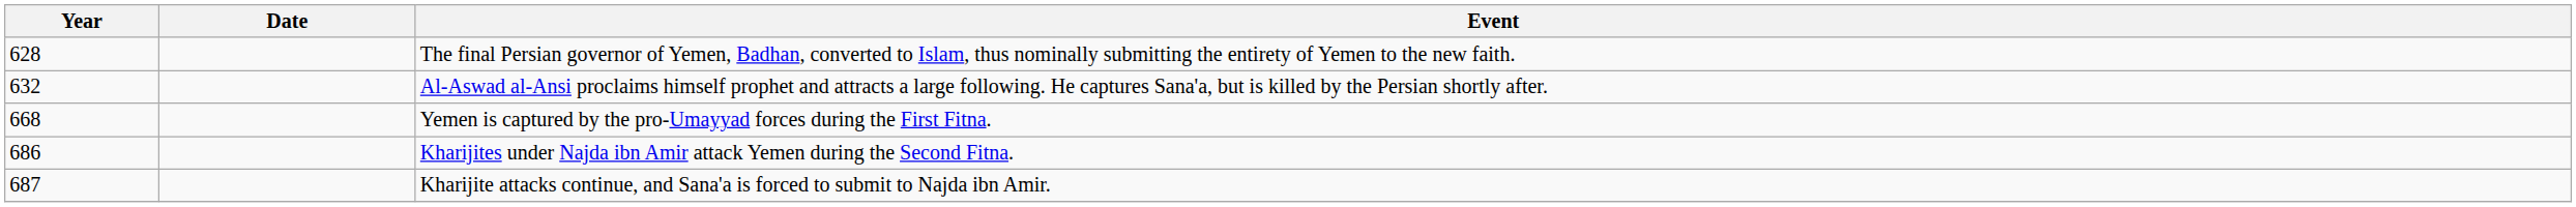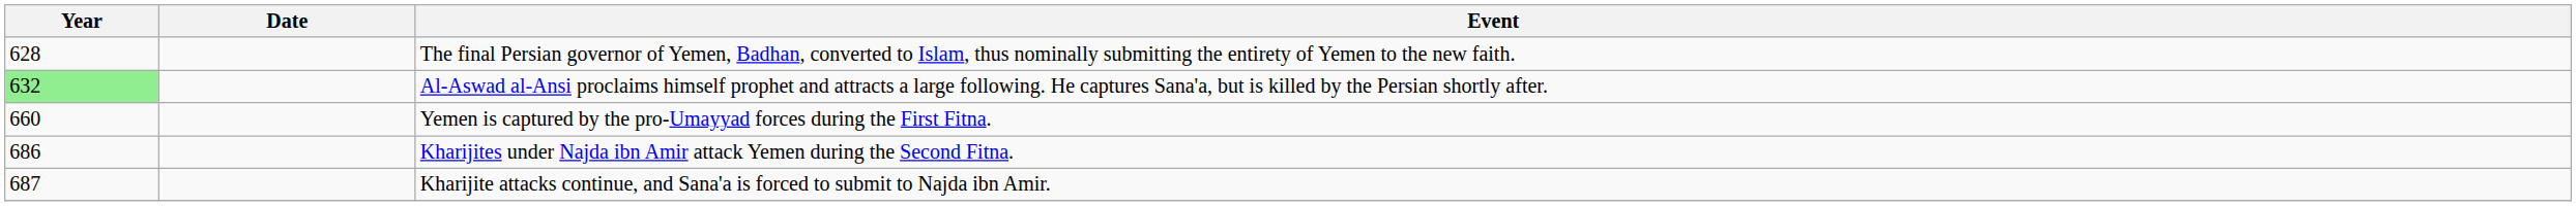row 3 | Year: no background -> lightgreen background
row 4 | Year: 668 -> 660
